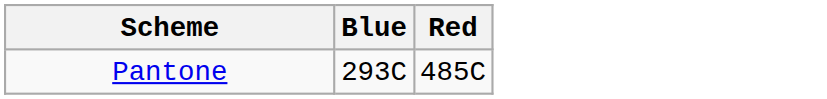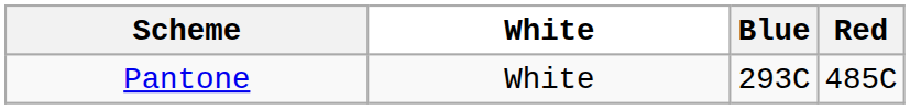+ column: White | White
